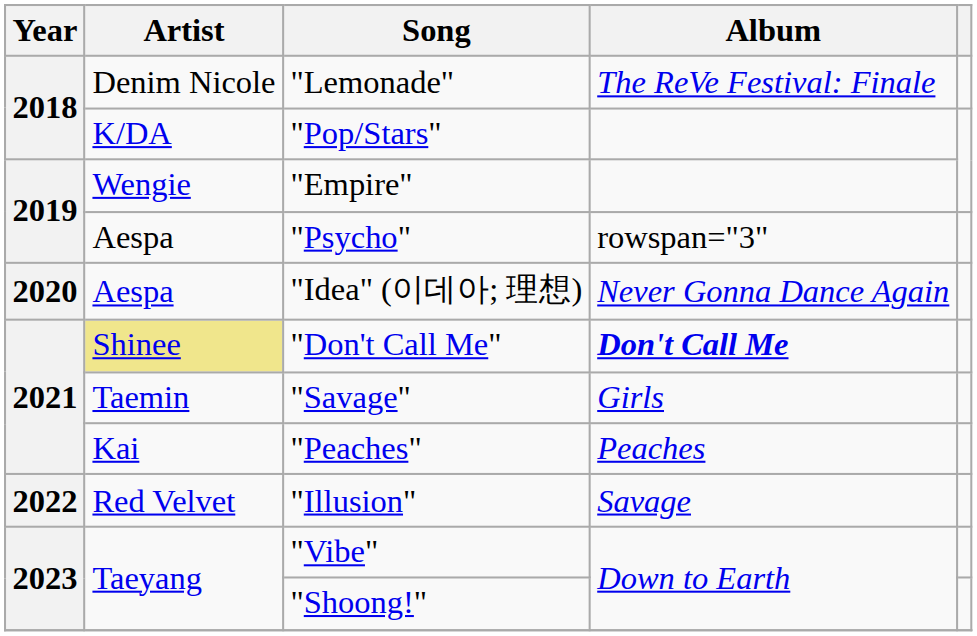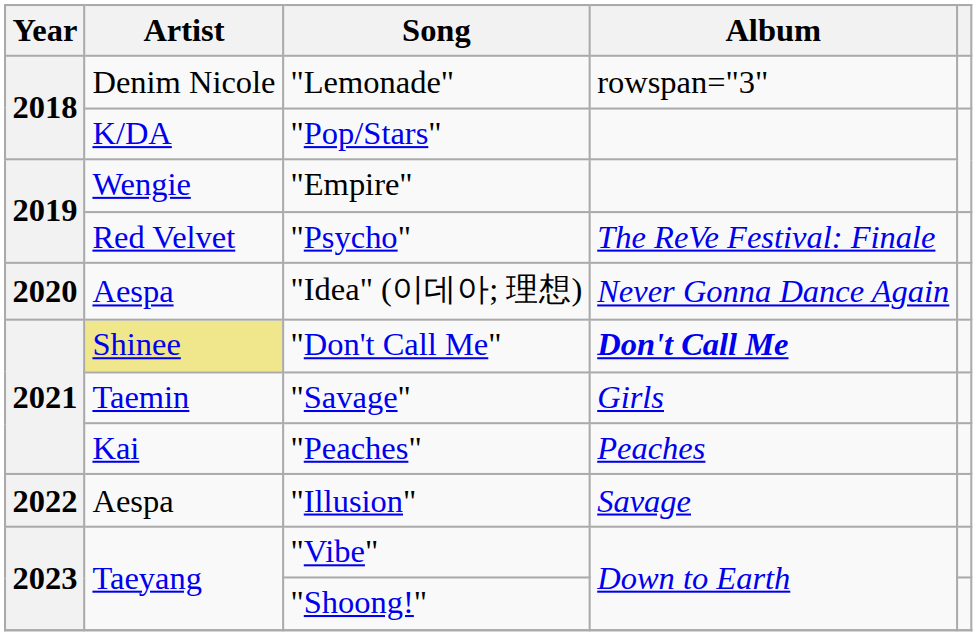"Lemonade" | Album: The ReVe Festival: Finale -> rowspan="3"
"Psycho" | Artist: Aespa -> Red Velvet
"Psycho" | Album: rowspan="3" -> The ReVe Festival: Finale
"Illusion" | Artist: Red Velvet -> Aespa
